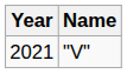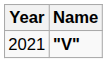2021 | Name: normal -> bold
